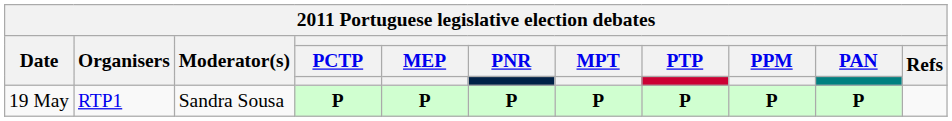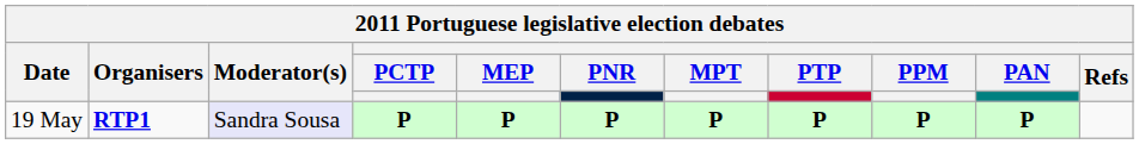19 May | Organisers: normal -> bold
19 May | Moderator(s): no background -> lavender background
